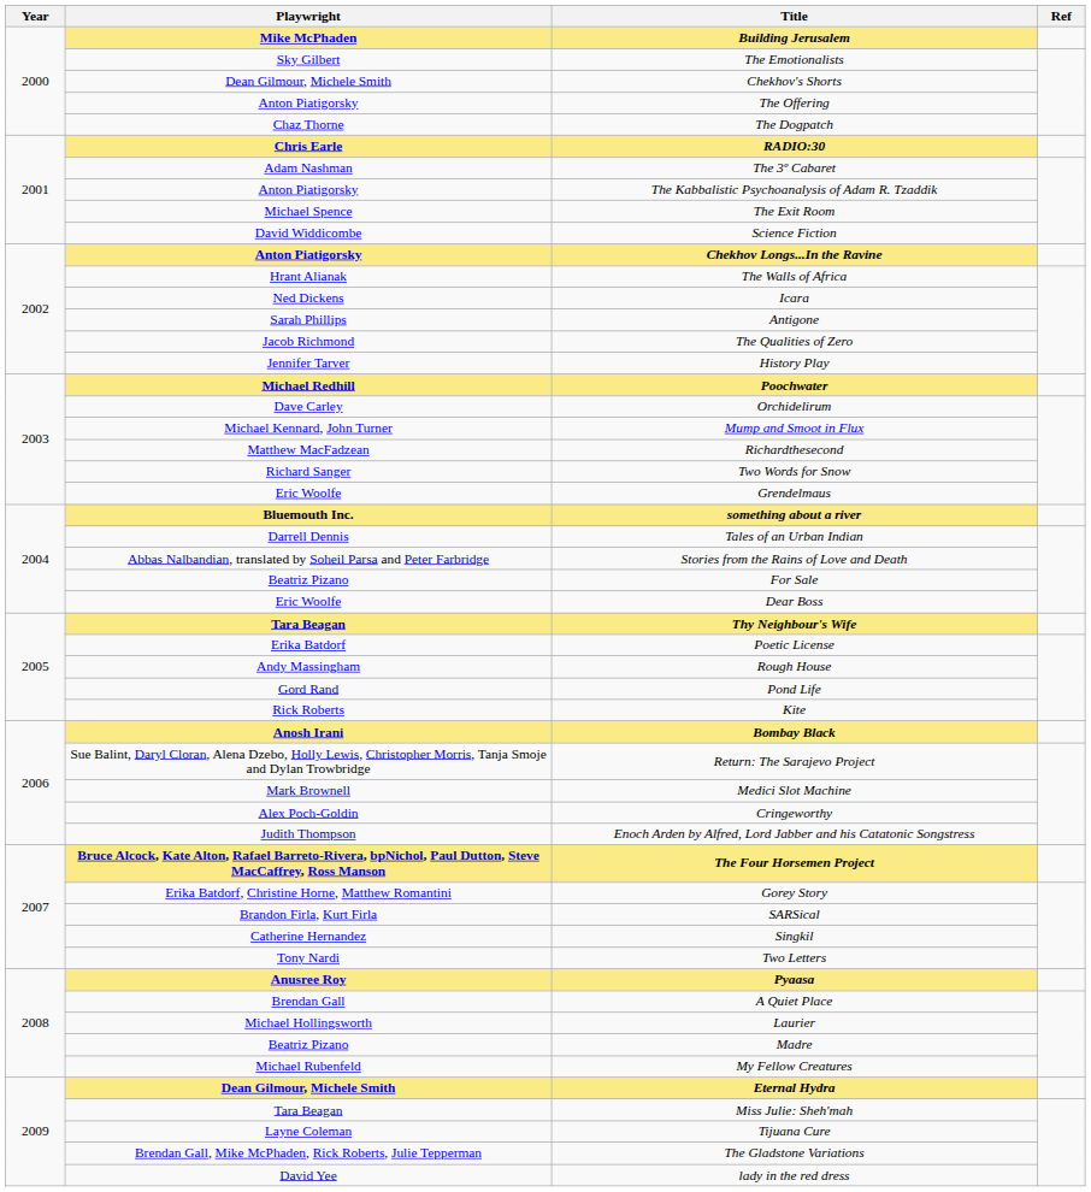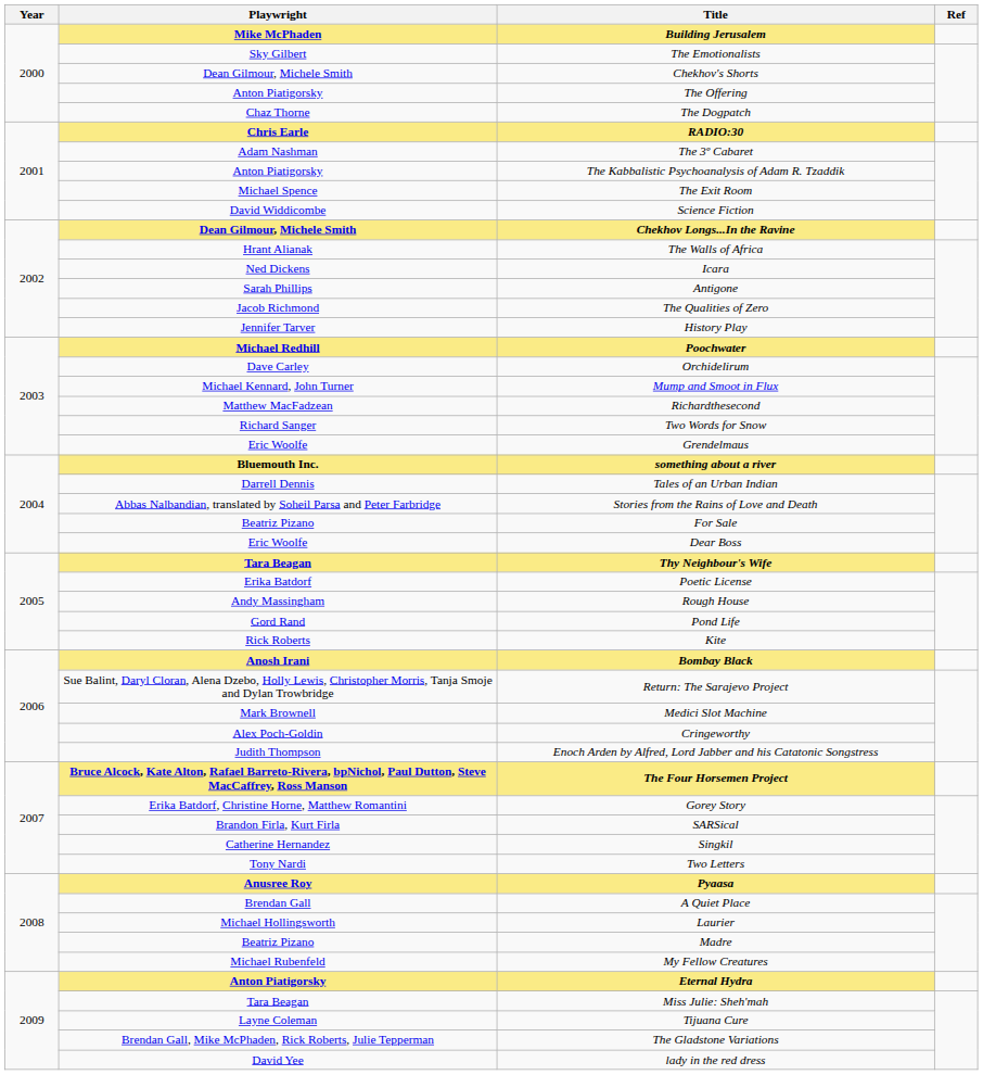Chekhov Longs...In the Ravine | Playwright: Anton Piatigorsky -> Dean Gilmour, Michele Smith
Eternal Hydra | Playwright: Dean Gilmour, Michele Smith -> Anton Piatigorsky
